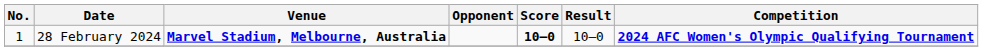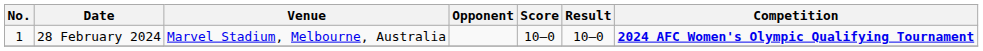28 February 2024 | Venue: bold -> normal
28 February 2024 | Score: bold -> normal
